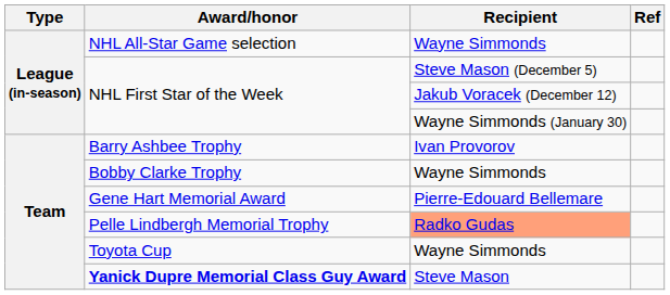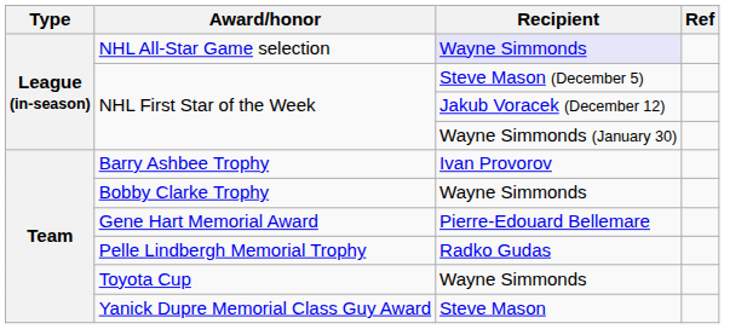NHL All-Star Game selection | Recipient: no background -> lavender background
Pelle Lindbergh Memorial Trophy | Recipient: lightsalmon background -> no background
Yanick Dupre Memorial Class Guy Award | Award/honor: bold -> normal
